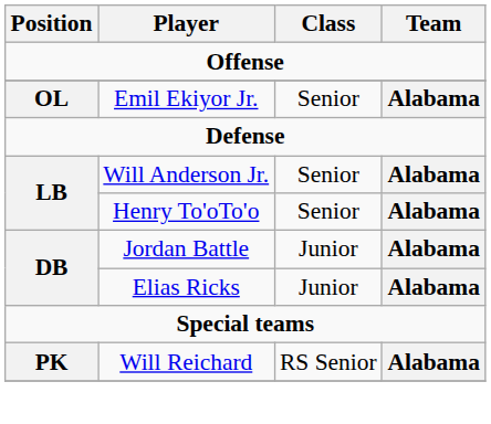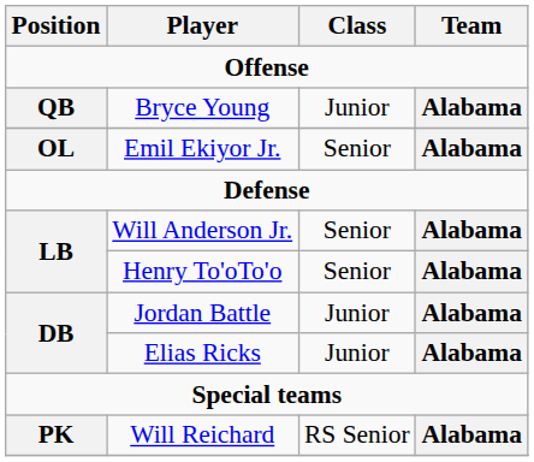+ row: QB | Bryce Young | Junior | Alabama
